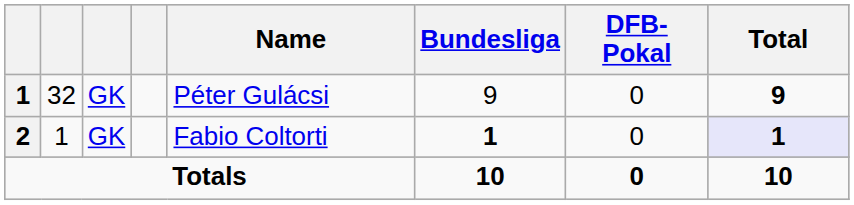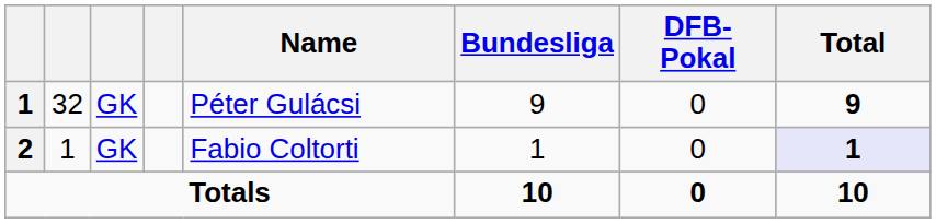2 | Bundesliga: bold -> normal
